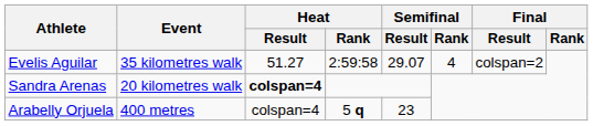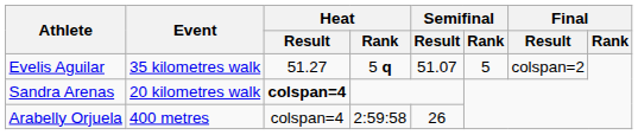Evelis Aguilar | Heat / Rank: 2:59:58 -> 5 q
Evelis Aguilar | Semifinal / Result: 29.07 -> 51.07
Evelis Aguilar | Semifinal / Rank: 4 -> 5
Arabelly Orjuela | Heat / Rank: 5 q -> 2:59:58
Arabelly Orjuela | Semifinal / Result: 23 -> 26
